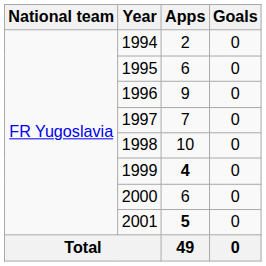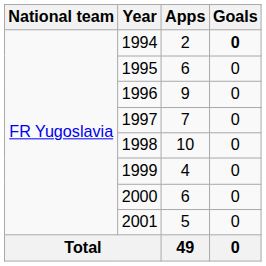1994 | Goals: normal -> bold
1999 | Apps: bold -> normal
2001 | Apps: bold -> normal
